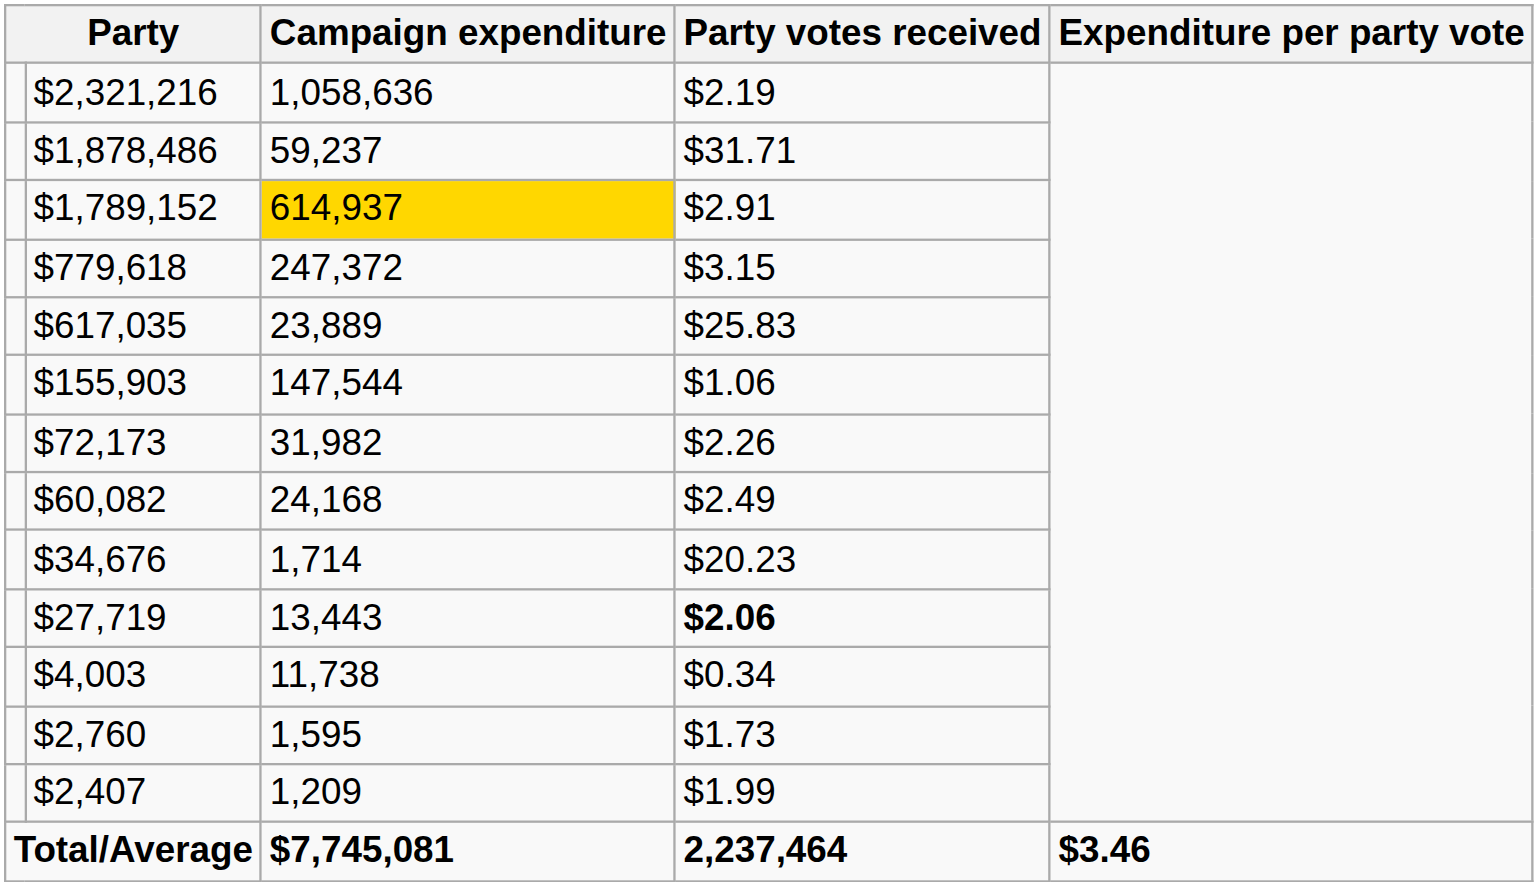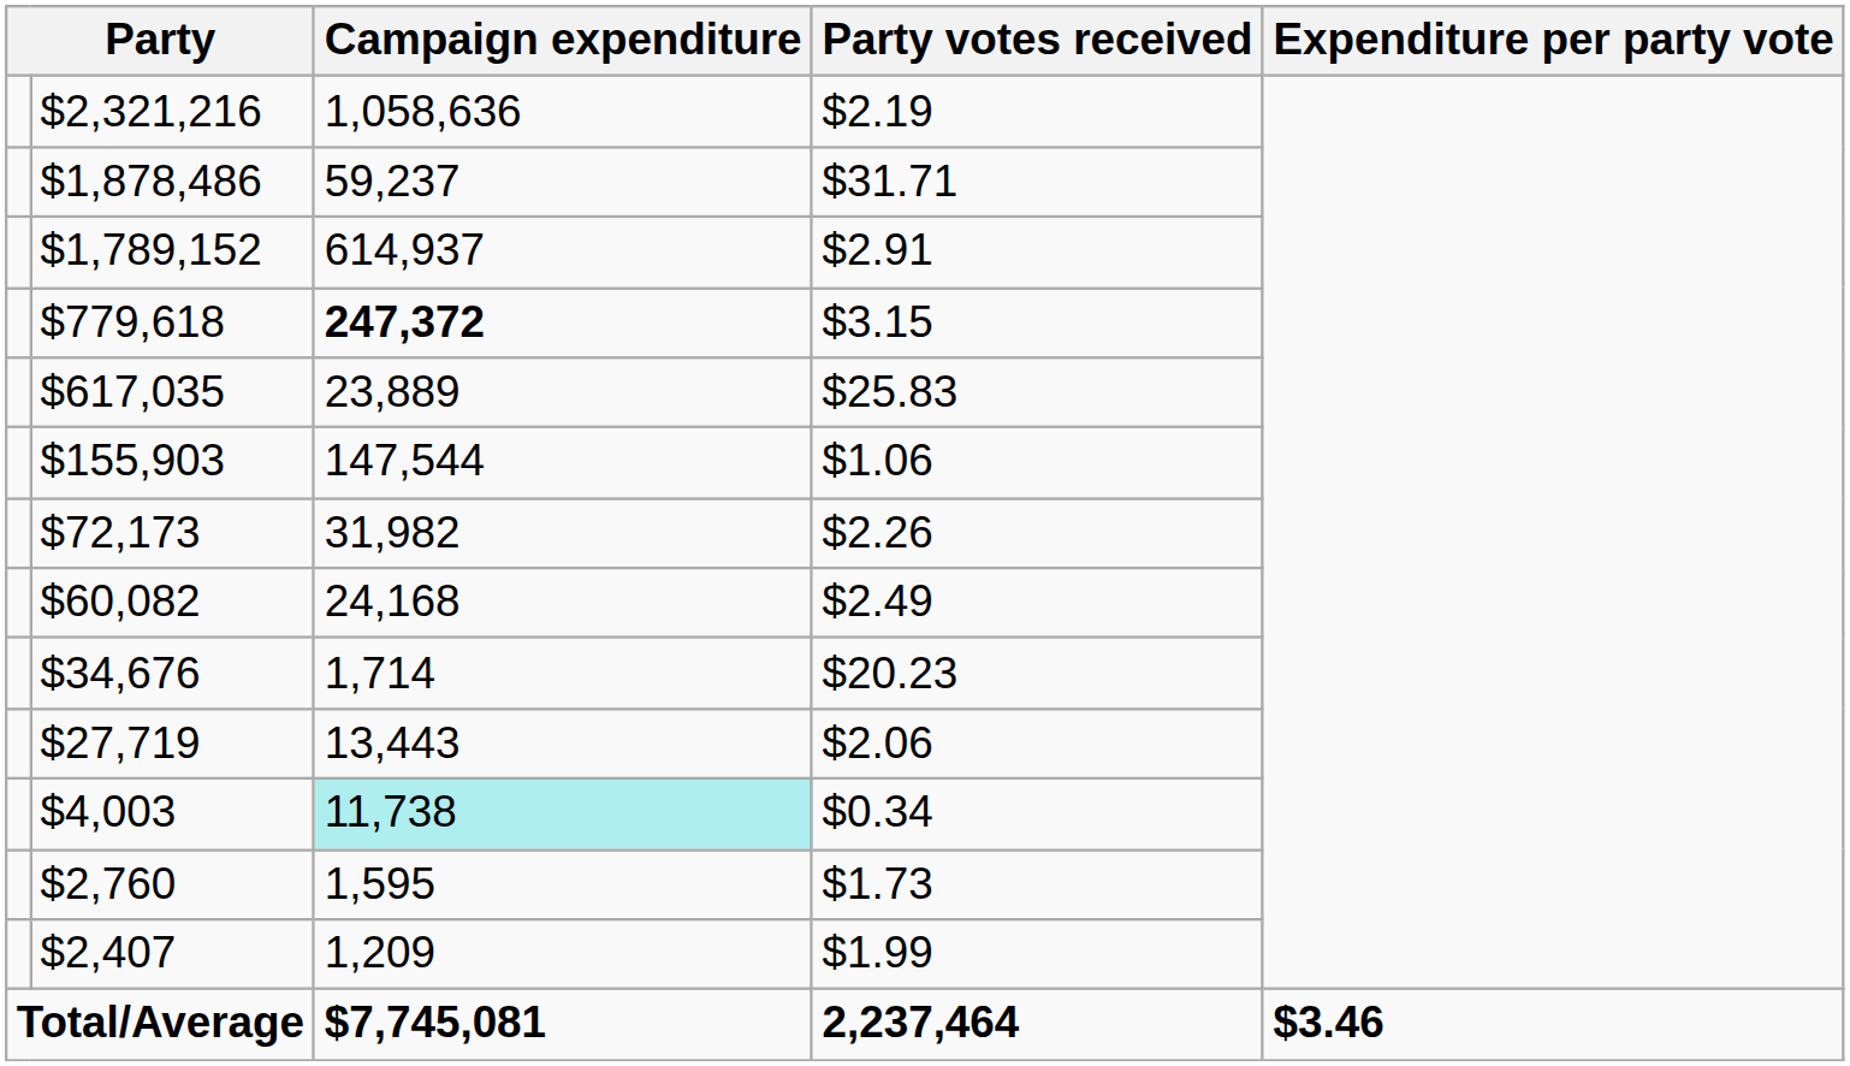$1,789,152 | Campaign expenditure: gold background -> no background
$779,618 | Campaign expenditure: normal -> bold
$27,719 | Party votes received: bold -> normal
$4,003 | Campaign expenditure: no background -> paleturquoise background
